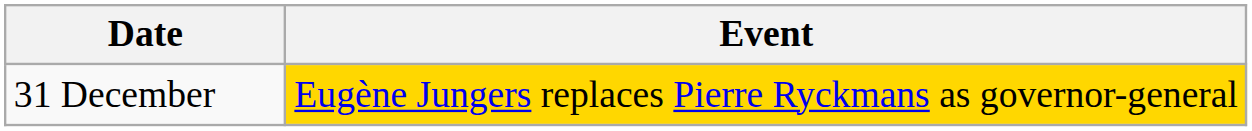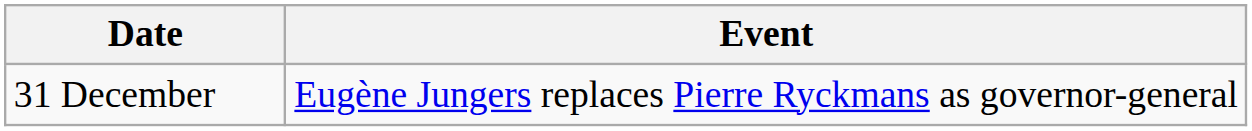31 December | Event: gold background -> no background
